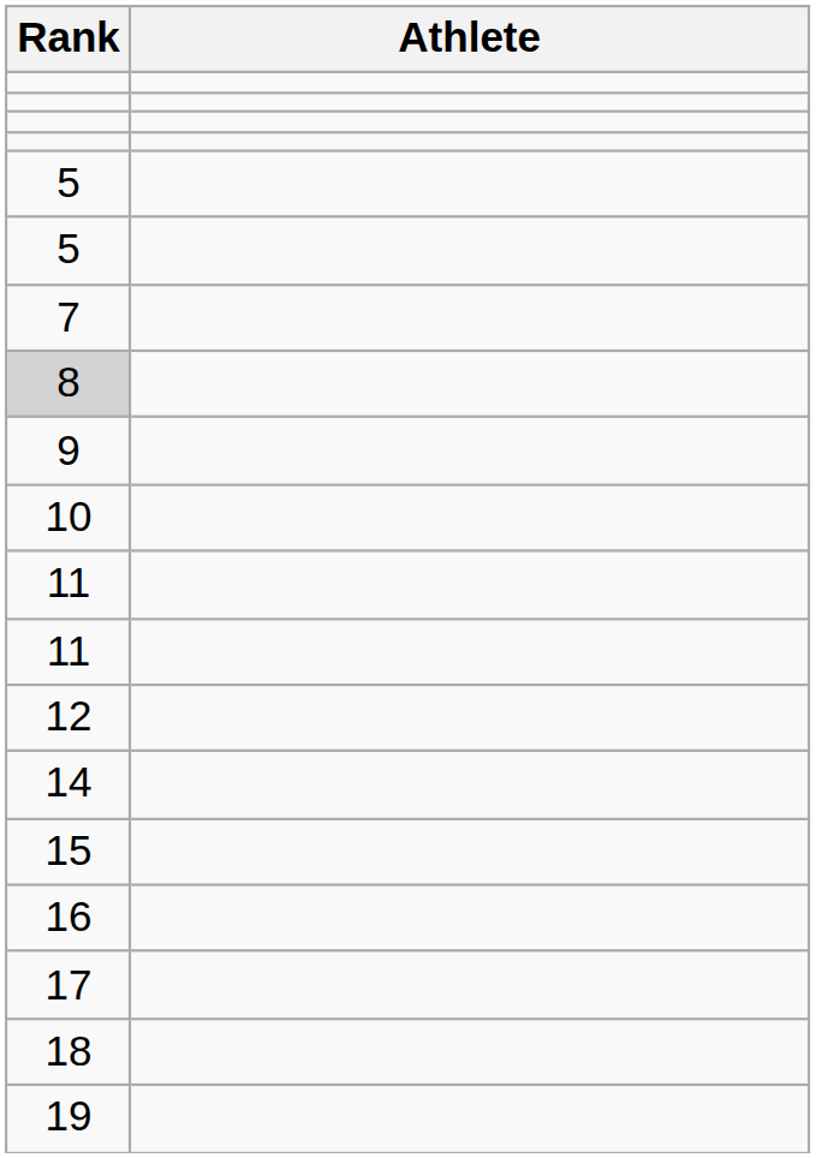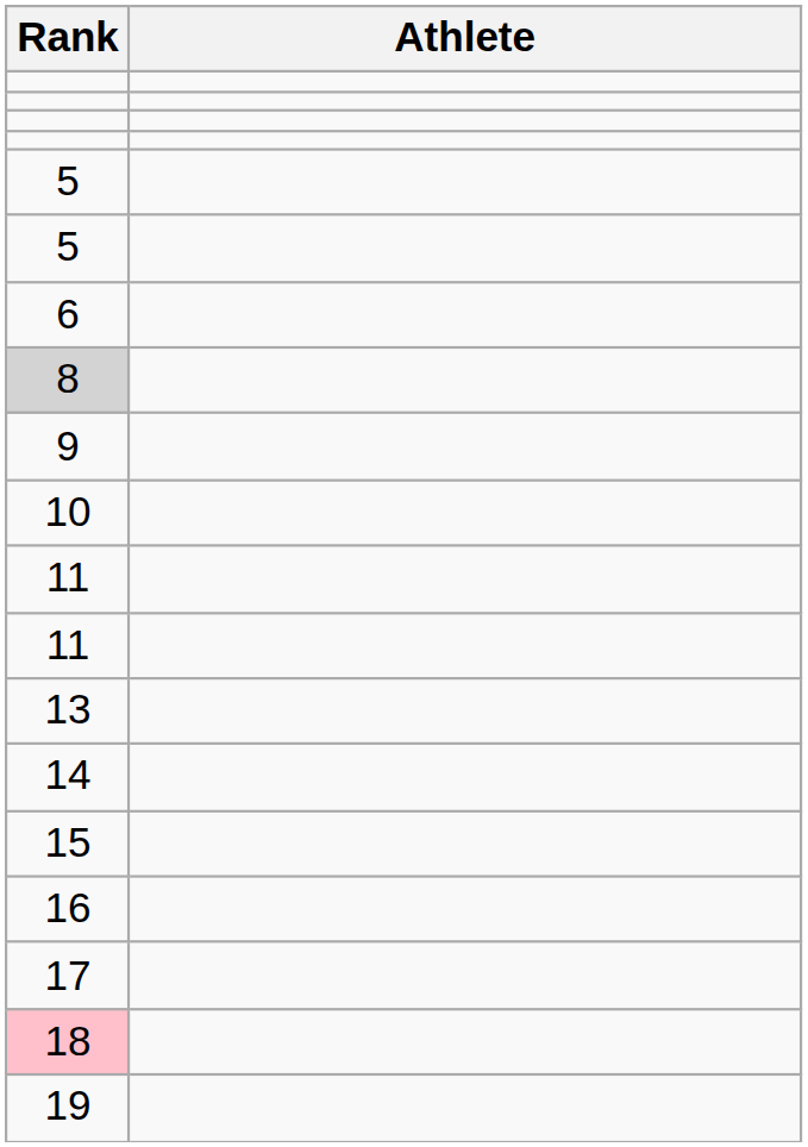row 8 | Rank: 7 -> 6
row 14 | Rank: 12 -> 13
row 19 | Rank: no background -> pink background
